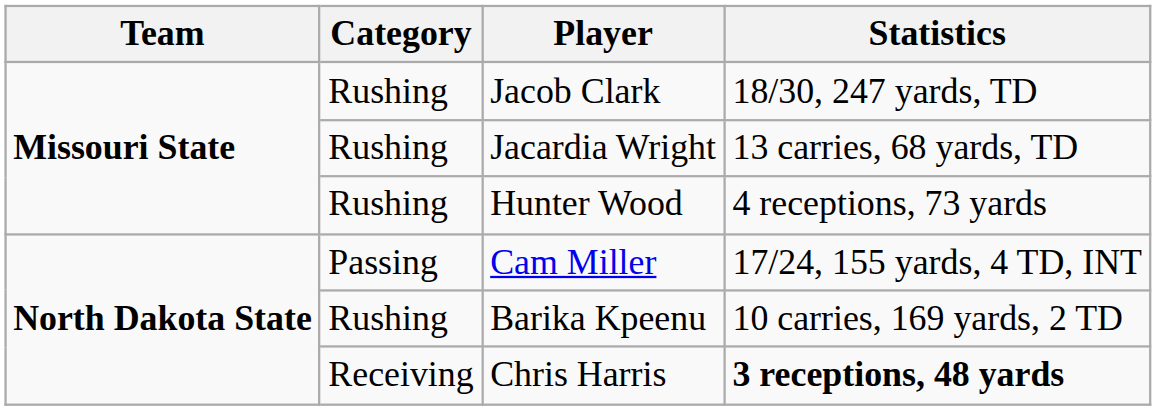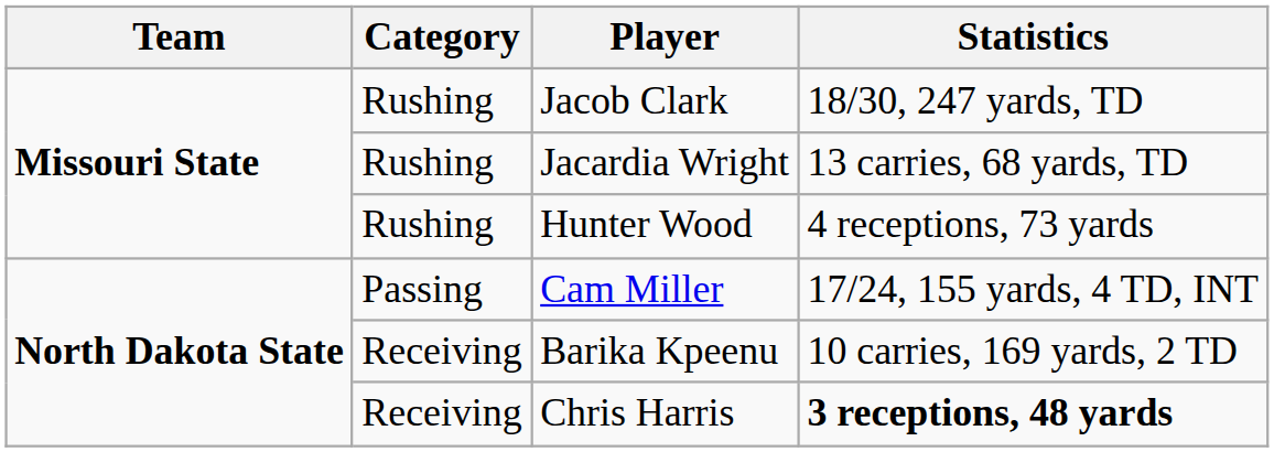Barika Kpeenu | Category: Rushing -> Receiving
